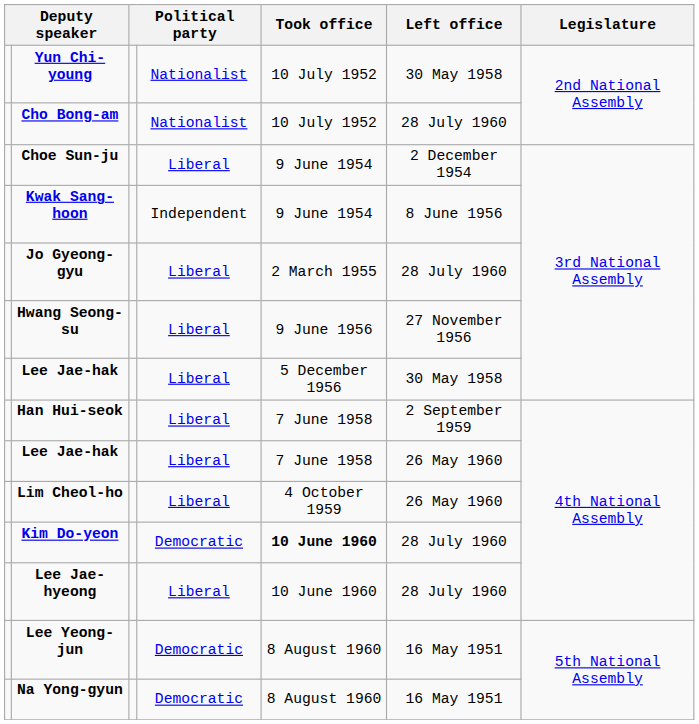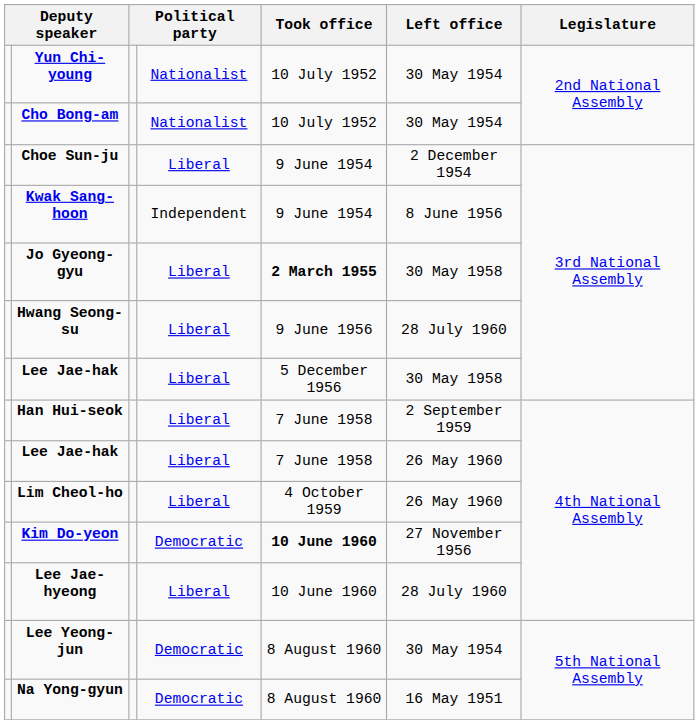Yun Chi-young | Left office: 30 May 1958 -> 30 May 1954
Cho Bong-am | Left office: 28 July 1960 -> 30 May 1954
Jo Gyeong-gyu | Took office: normal -> bold
Jo Gyeong-gyu | Left office: 28 July 1960 -> 30 May 1958
Hwang Seong-su | Left office: 27 November 1956 -> 28 July 1960
Kim Do-yeon | Left office: 28 July 1960 -> 27 November 1956
Lee Yeong-jun | Left office: 16 May 1951 -> 30 May 1954
